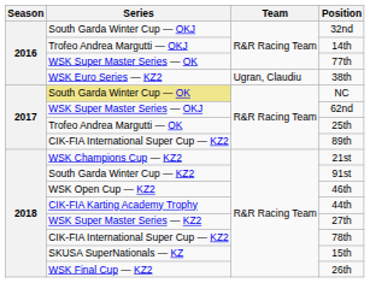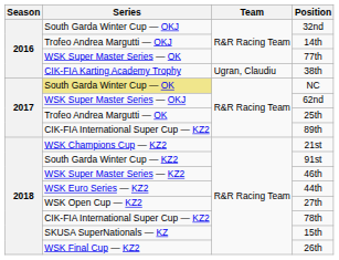38th | Series: WSK Euro Series — KZ2 -> CIK-FIA Karting Academy Trophy
46th | Series: WSK Open Cup — KZ2 -> WSK Super Master Series — KZ2
44th | Series: CIK-FIA Karting Academy Trophy -> WSK Euro Series — KZ2
27th | Series: WSK Super Master Series — KZ2 -> WSK Open Cup — KZ2
